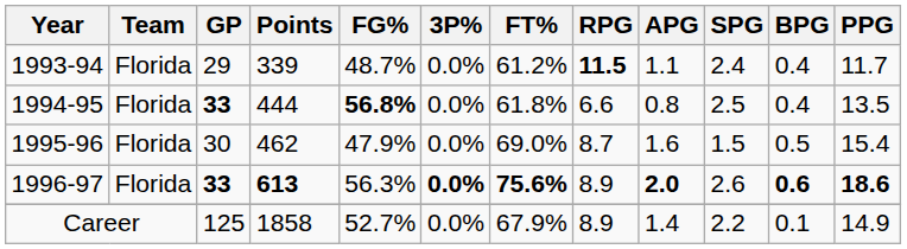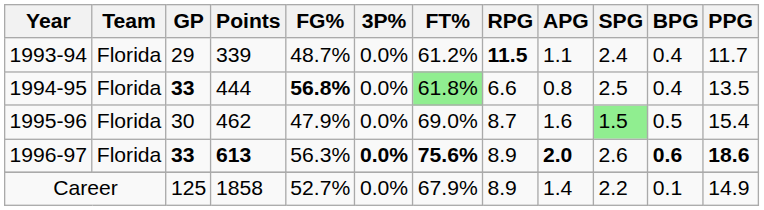1994-95 | FT%: no background -> lightgreen background
1995-96 | SPG: no background -> lightgreen background
